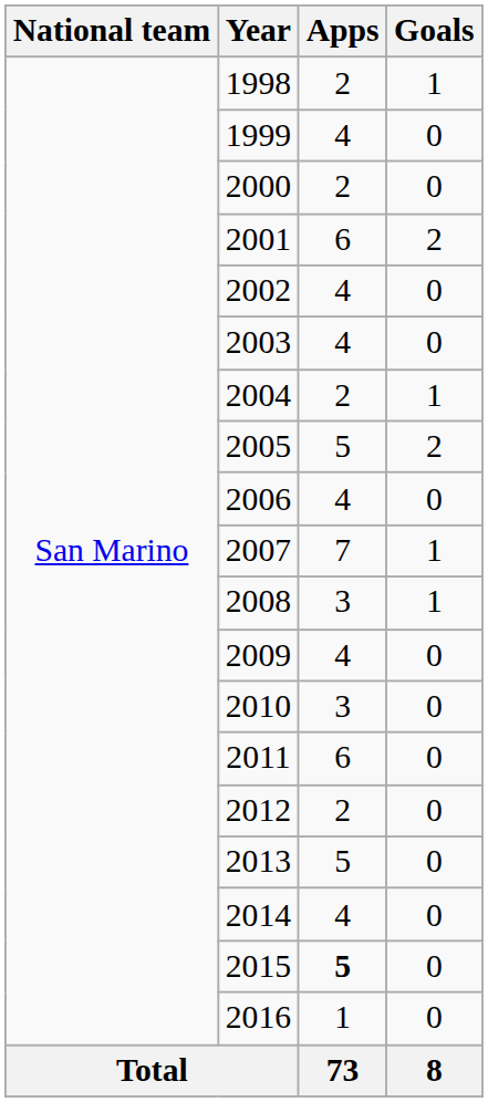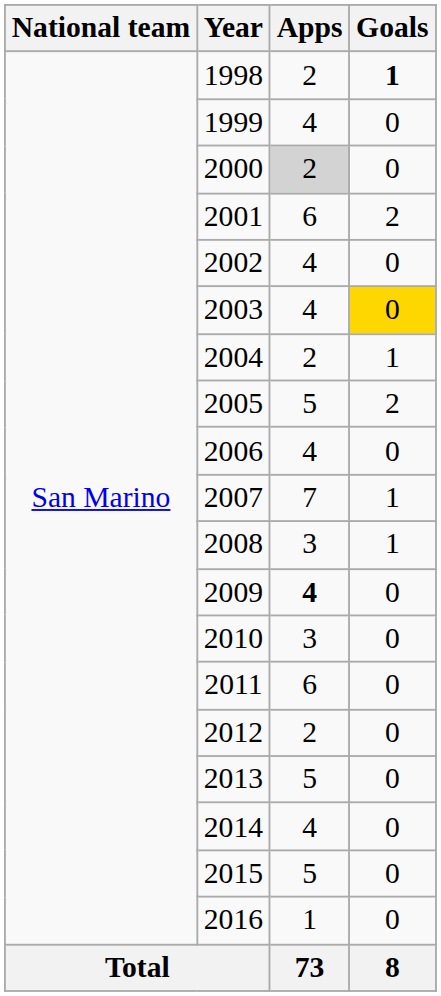1998 | Goals: normal -> bold
2000 | Apps: no background -> lightgrey background
2003 | Goals: no background -> gold background
2009 | Apps: normal -> bold
2015 | Apps: bold -> normal
